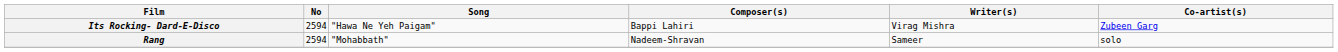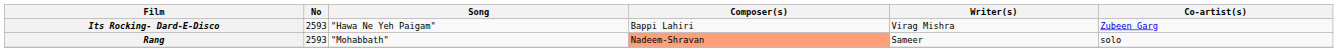Its Rocking- Dard-E-Disco | No: 2594 -> 2593
Rang | No: 2594 -> 2593
Rang | Composer(s): no background -> lightsalmon background
